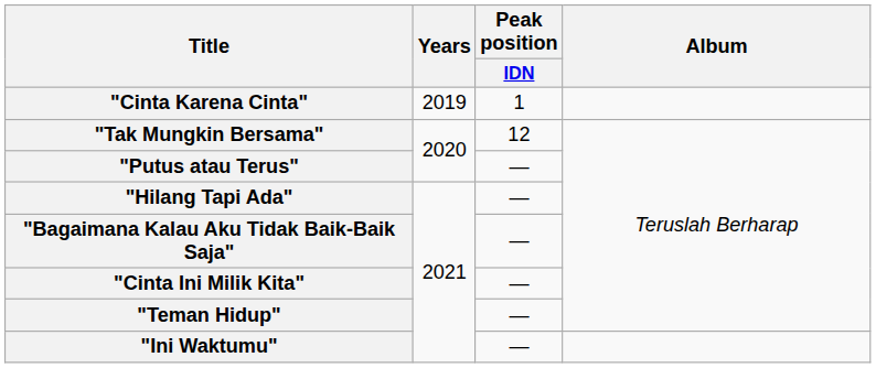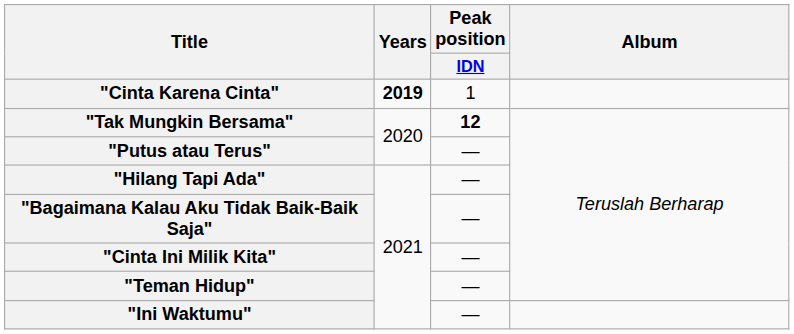"Cinta Karena Cinta" | Years: normal -> bold
"Tak Mungkin Bersama" | Peak position / IDN: normal -> bold
